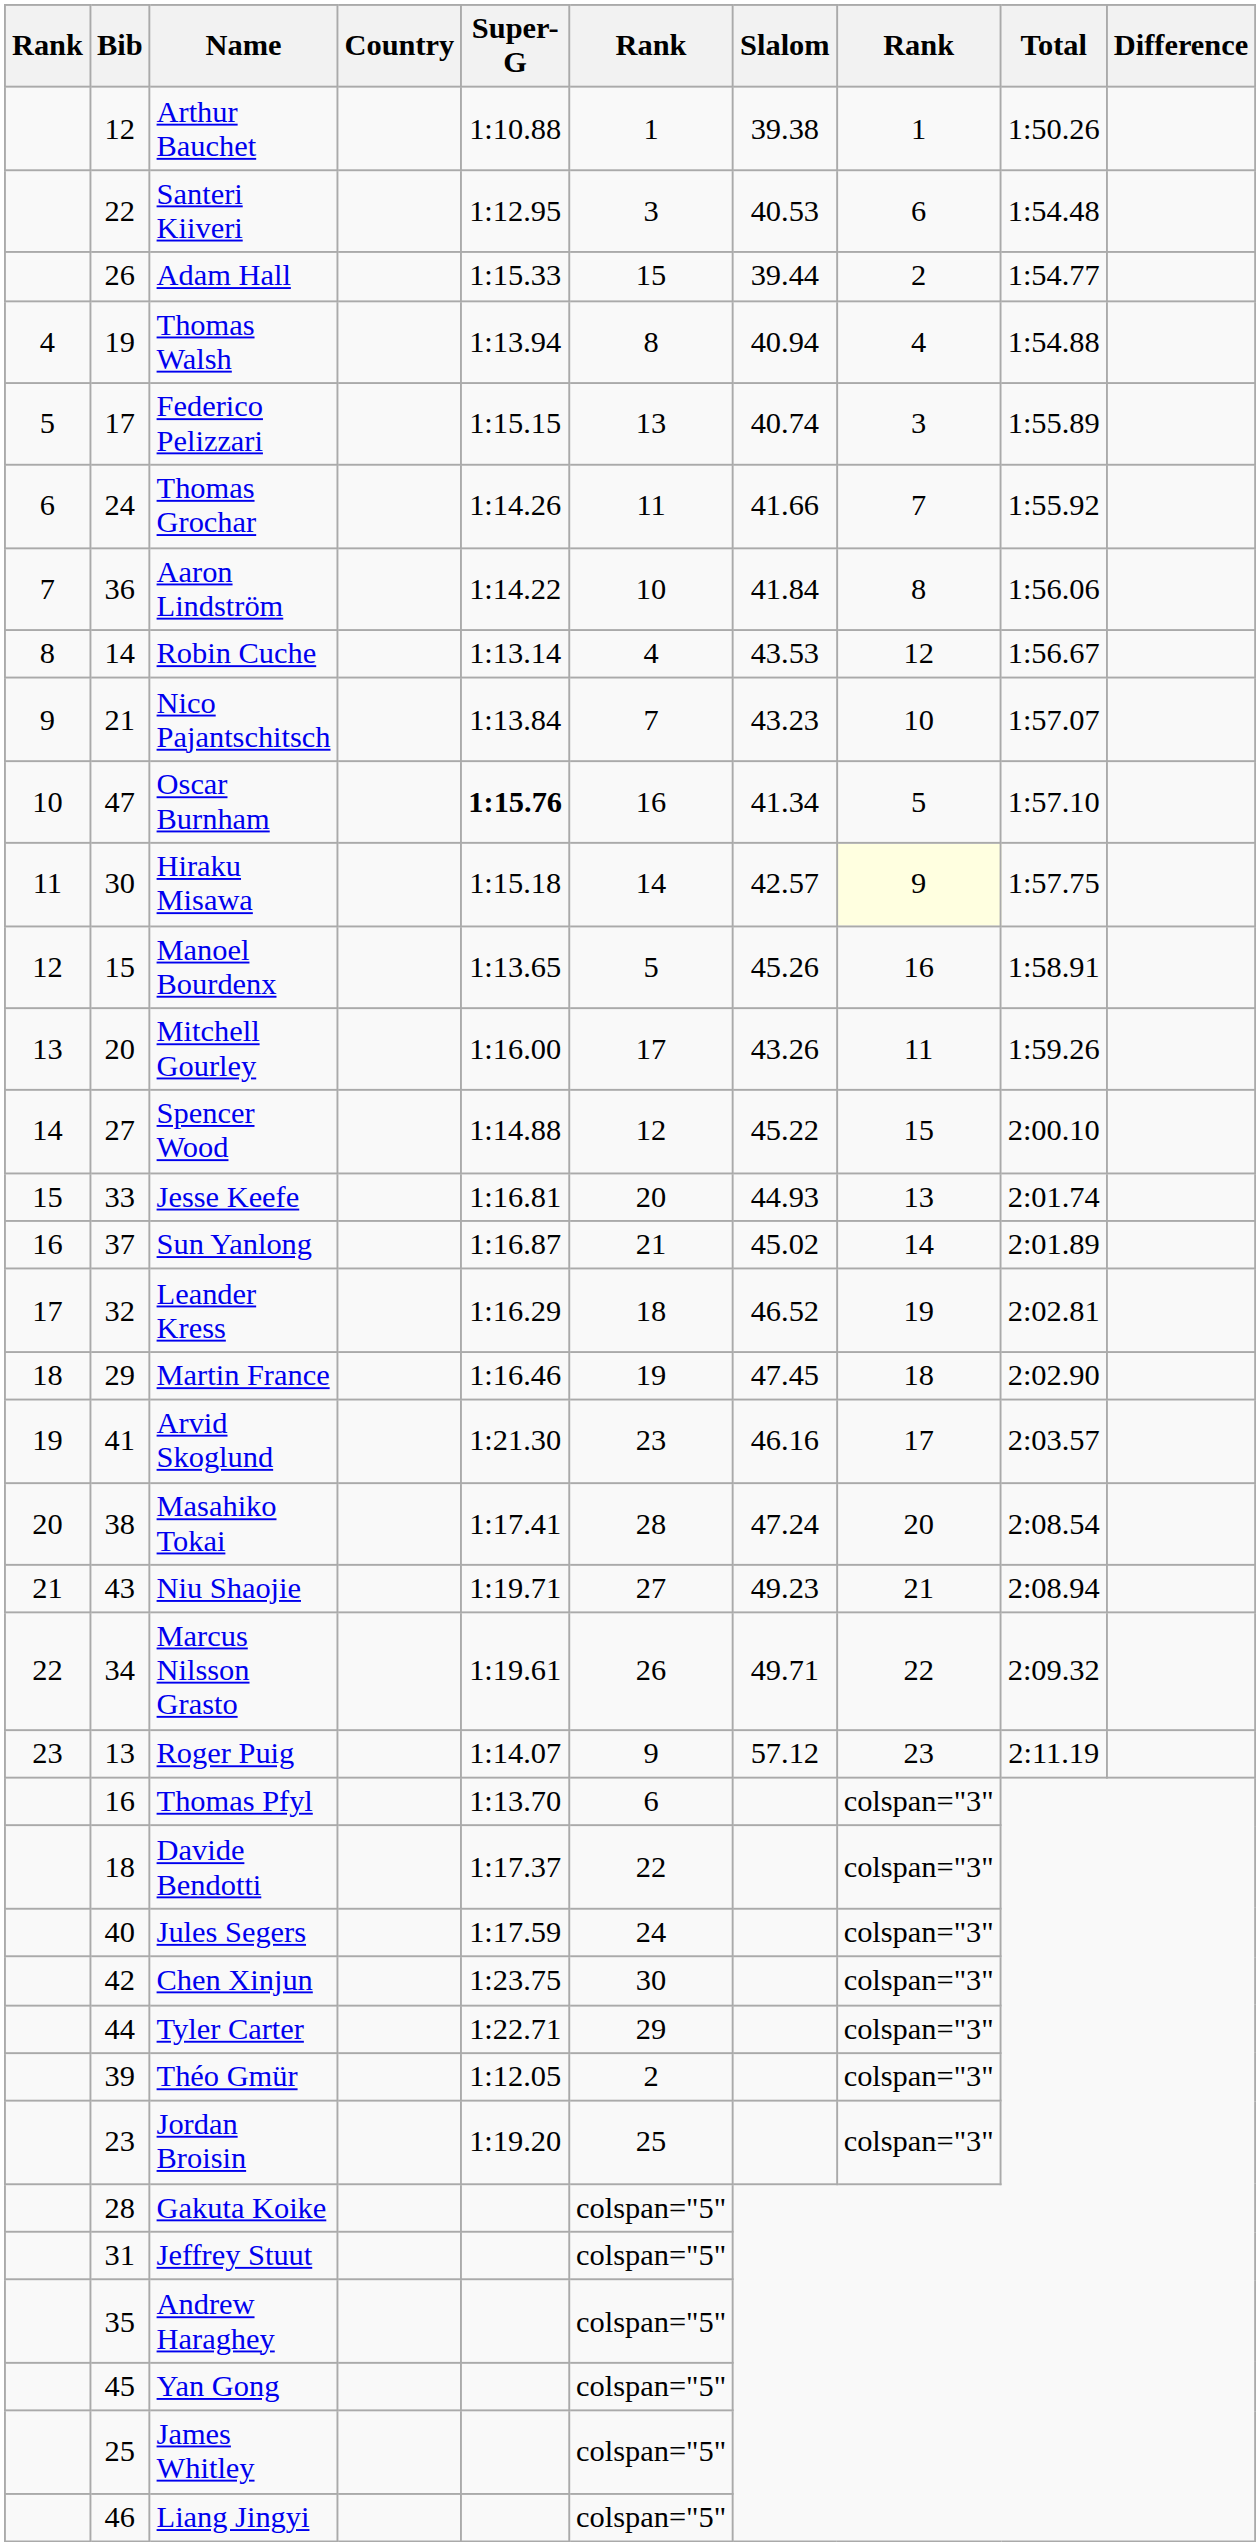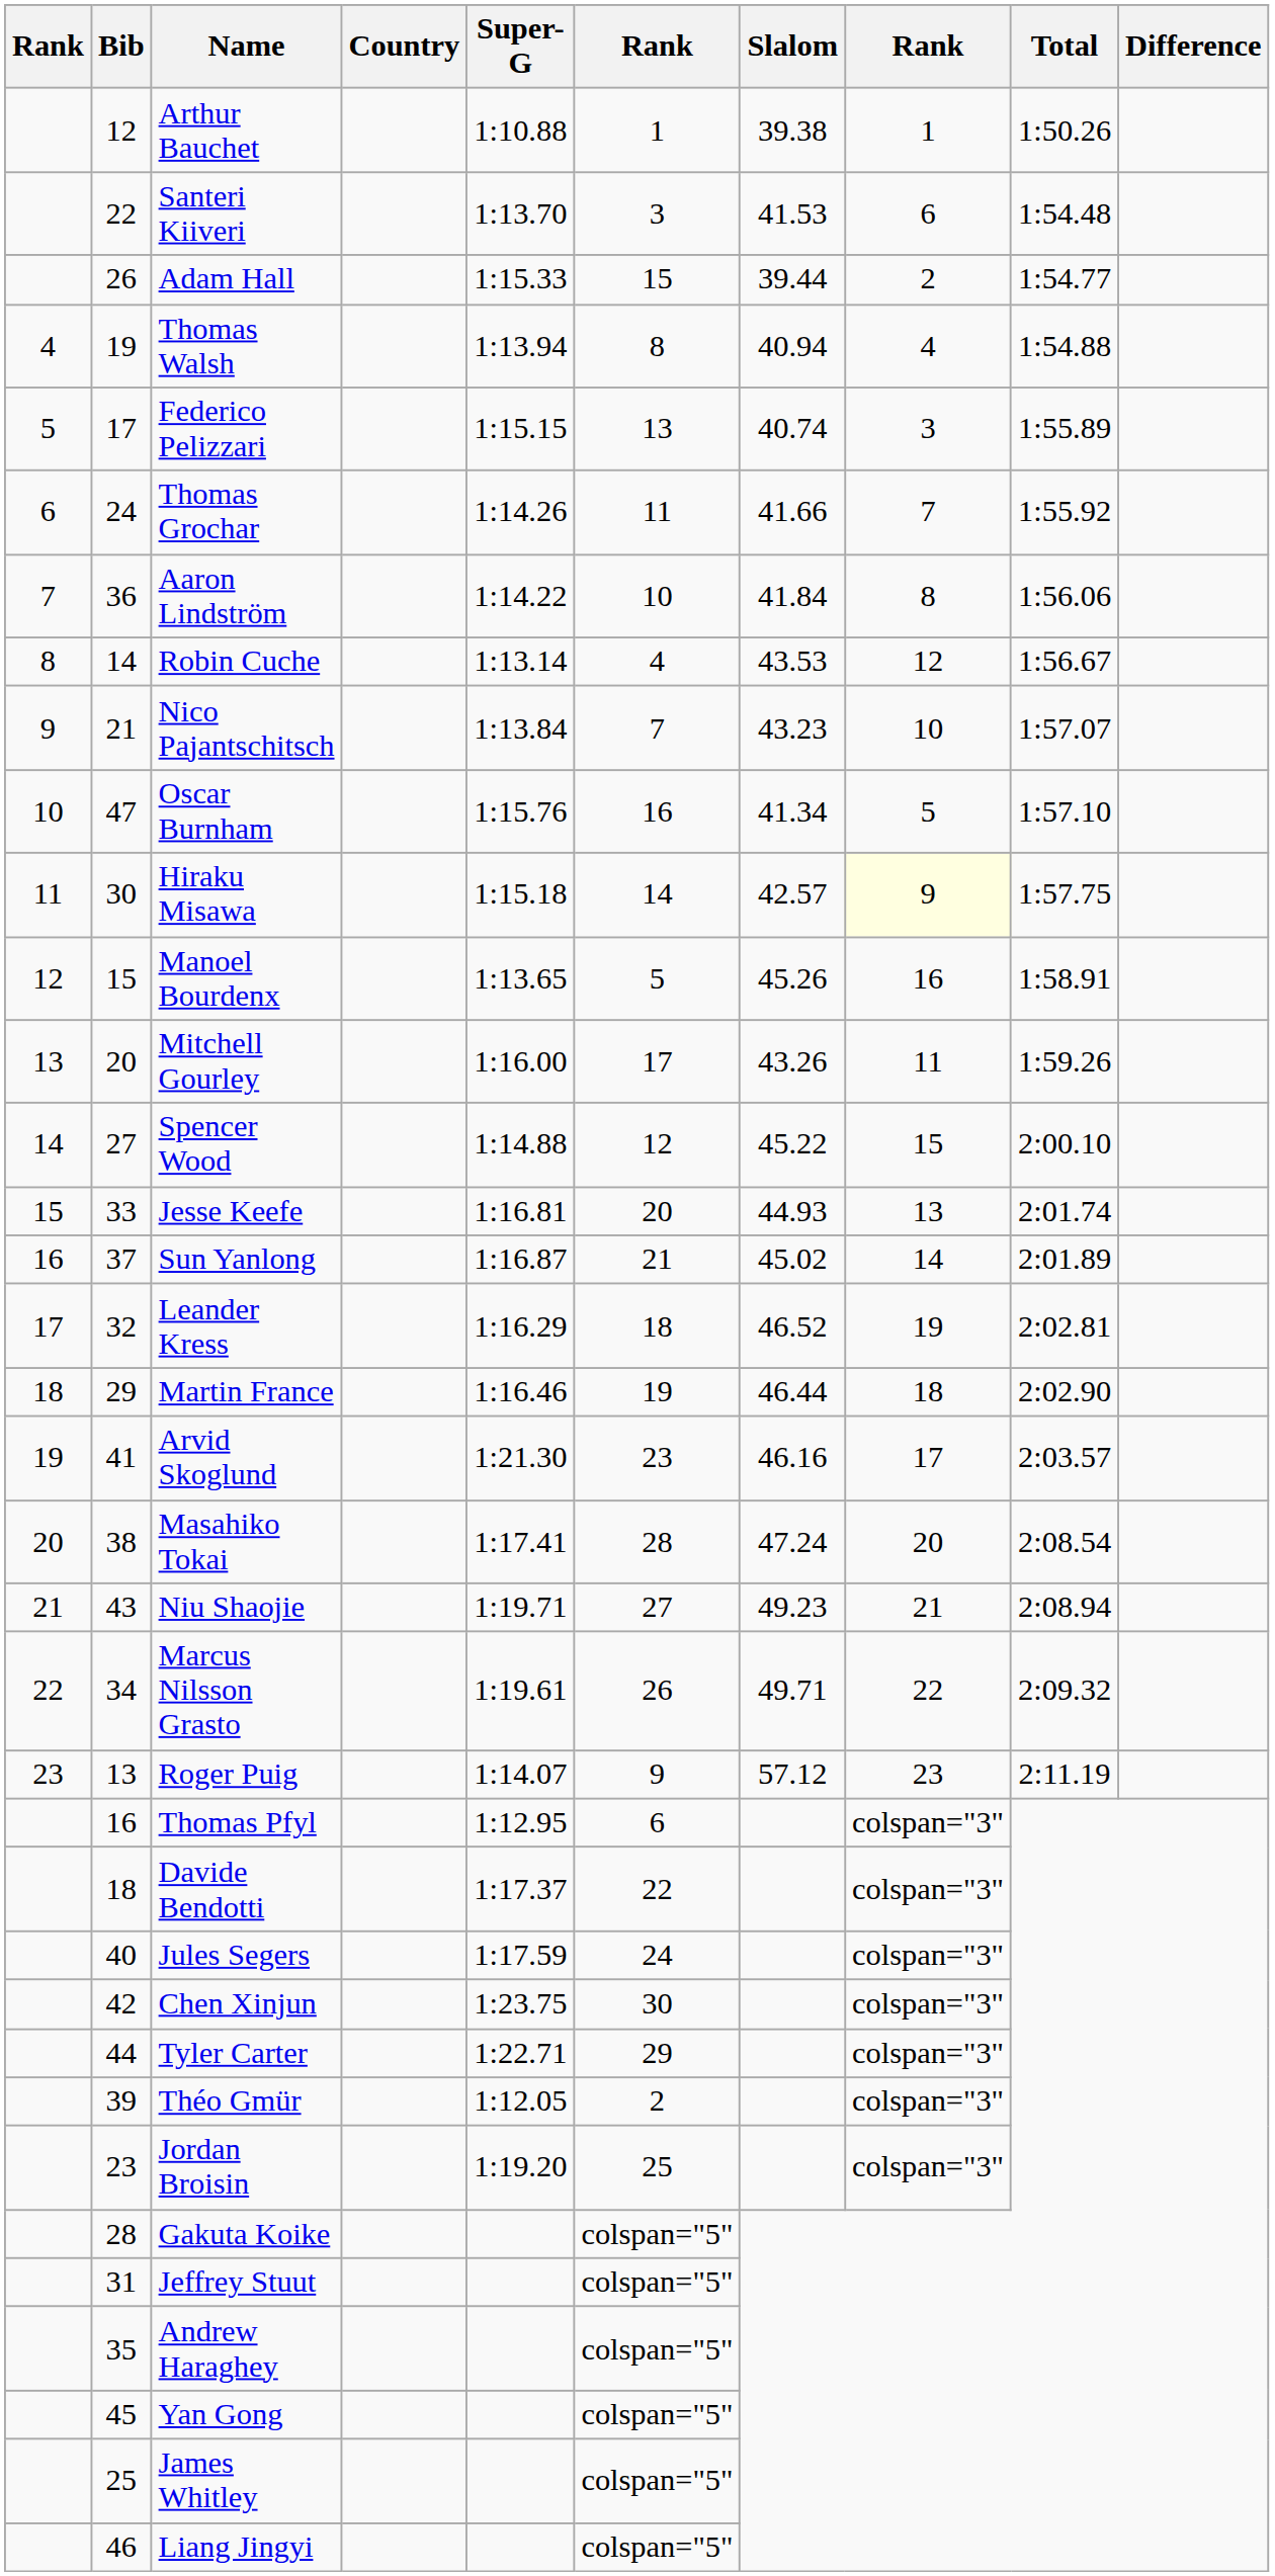Santeri Kiiveri | Super-G: 1:12.95 -> 1:13.70
Santeri Kiiveri | Slalom: 40.53 -> 41.53
Oscar Burnham | Super-G: bold -> normal
Martin France | Slalom: 47.45 -> 46.44
Thomas Pfyl | Super-G: 1:13.70 -> 1:12.95
